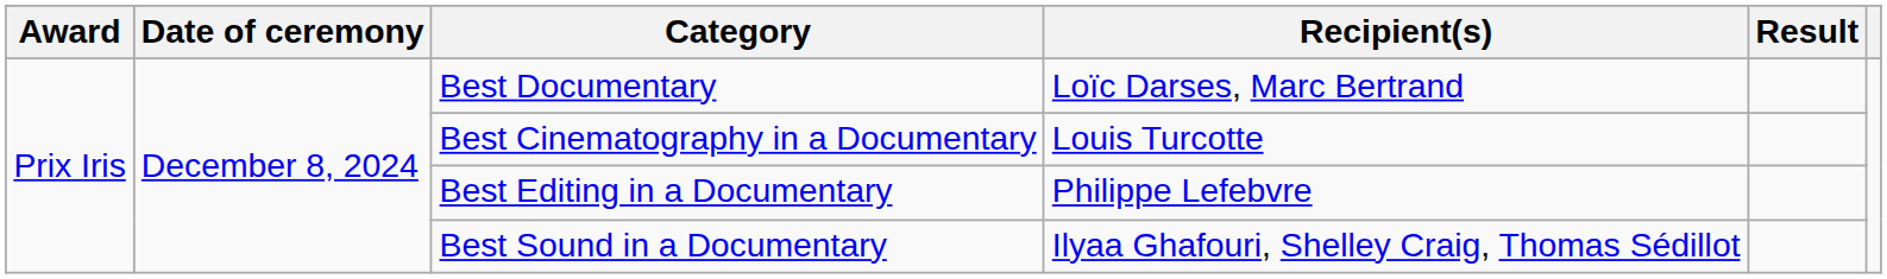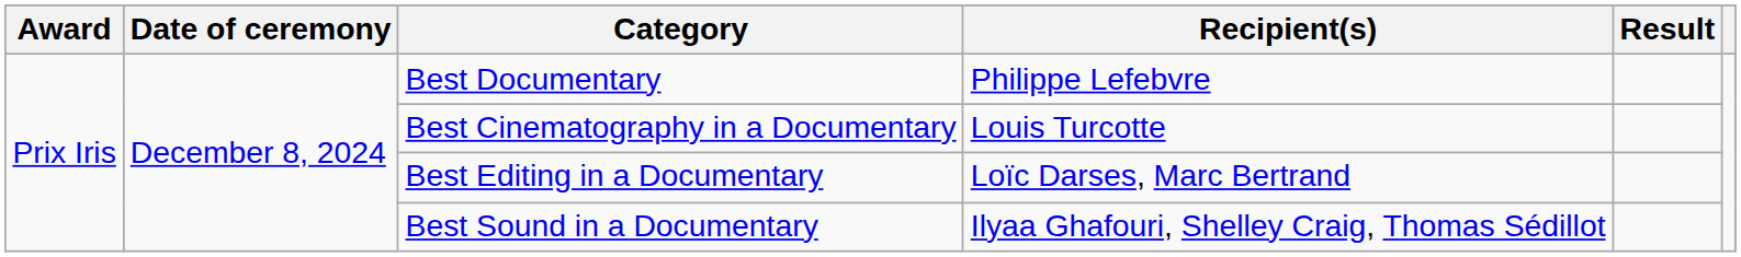Best Documentary | Recipient(s): Loïc Darses, Marc Bertrand -> Philippe Lefebvre
Best Editing in a Documentary | Recipient(s): Philippe Lefebvre -> Loïc Darses, Marc Bertrand
